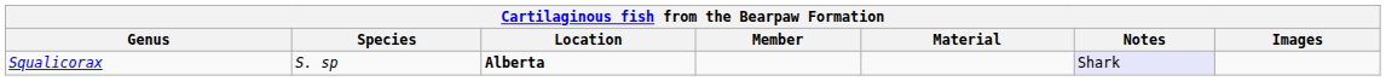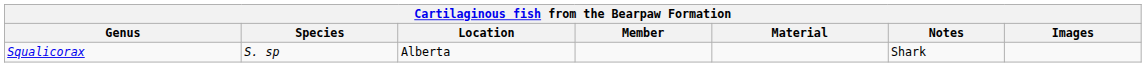Squalicorax | Location: bold -> normal
Squalicorax | Notes: lavender background -> no background
